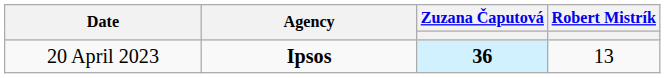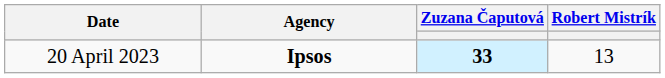20 April 2023 | Zuzana Čaputová: 36 -> 33
